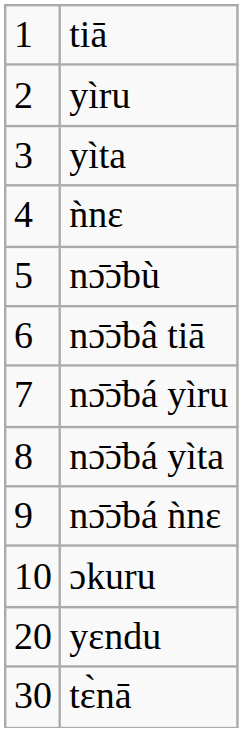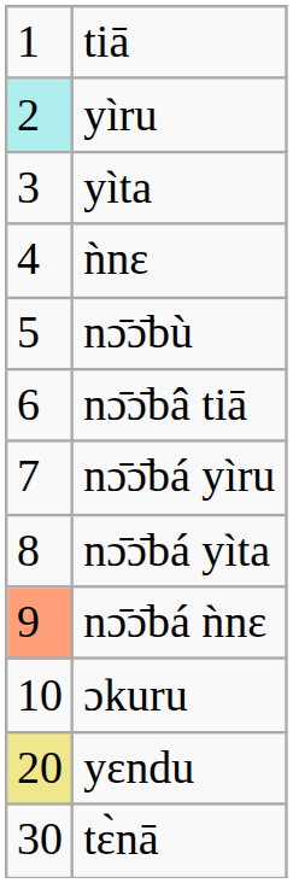yìru | column 1: no background -> paleturquoise background
nɔ̄ɔ̄bá ǹnɛ | column 1: no background -> lightsalmon background
yɛndu | column 1: no background -> khaki background
